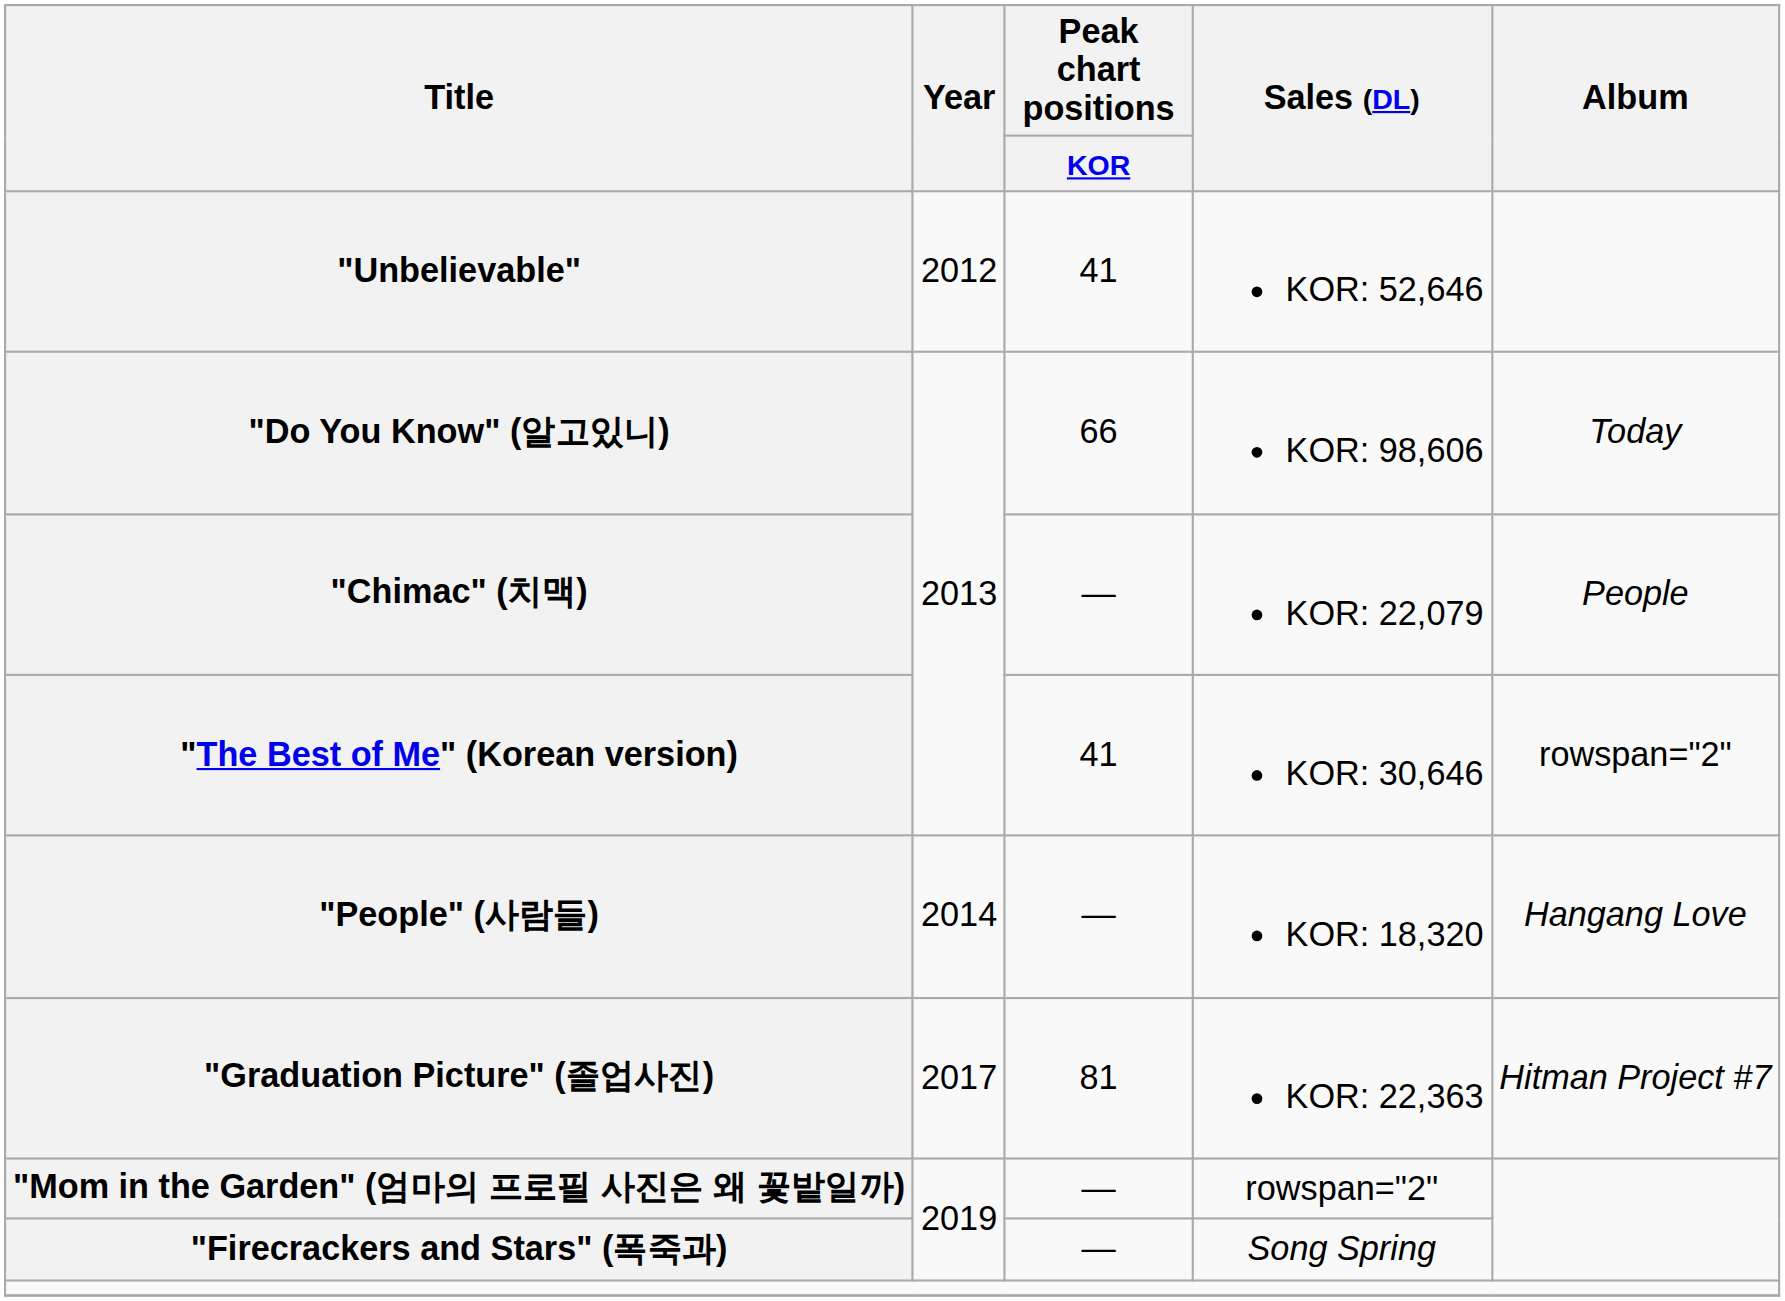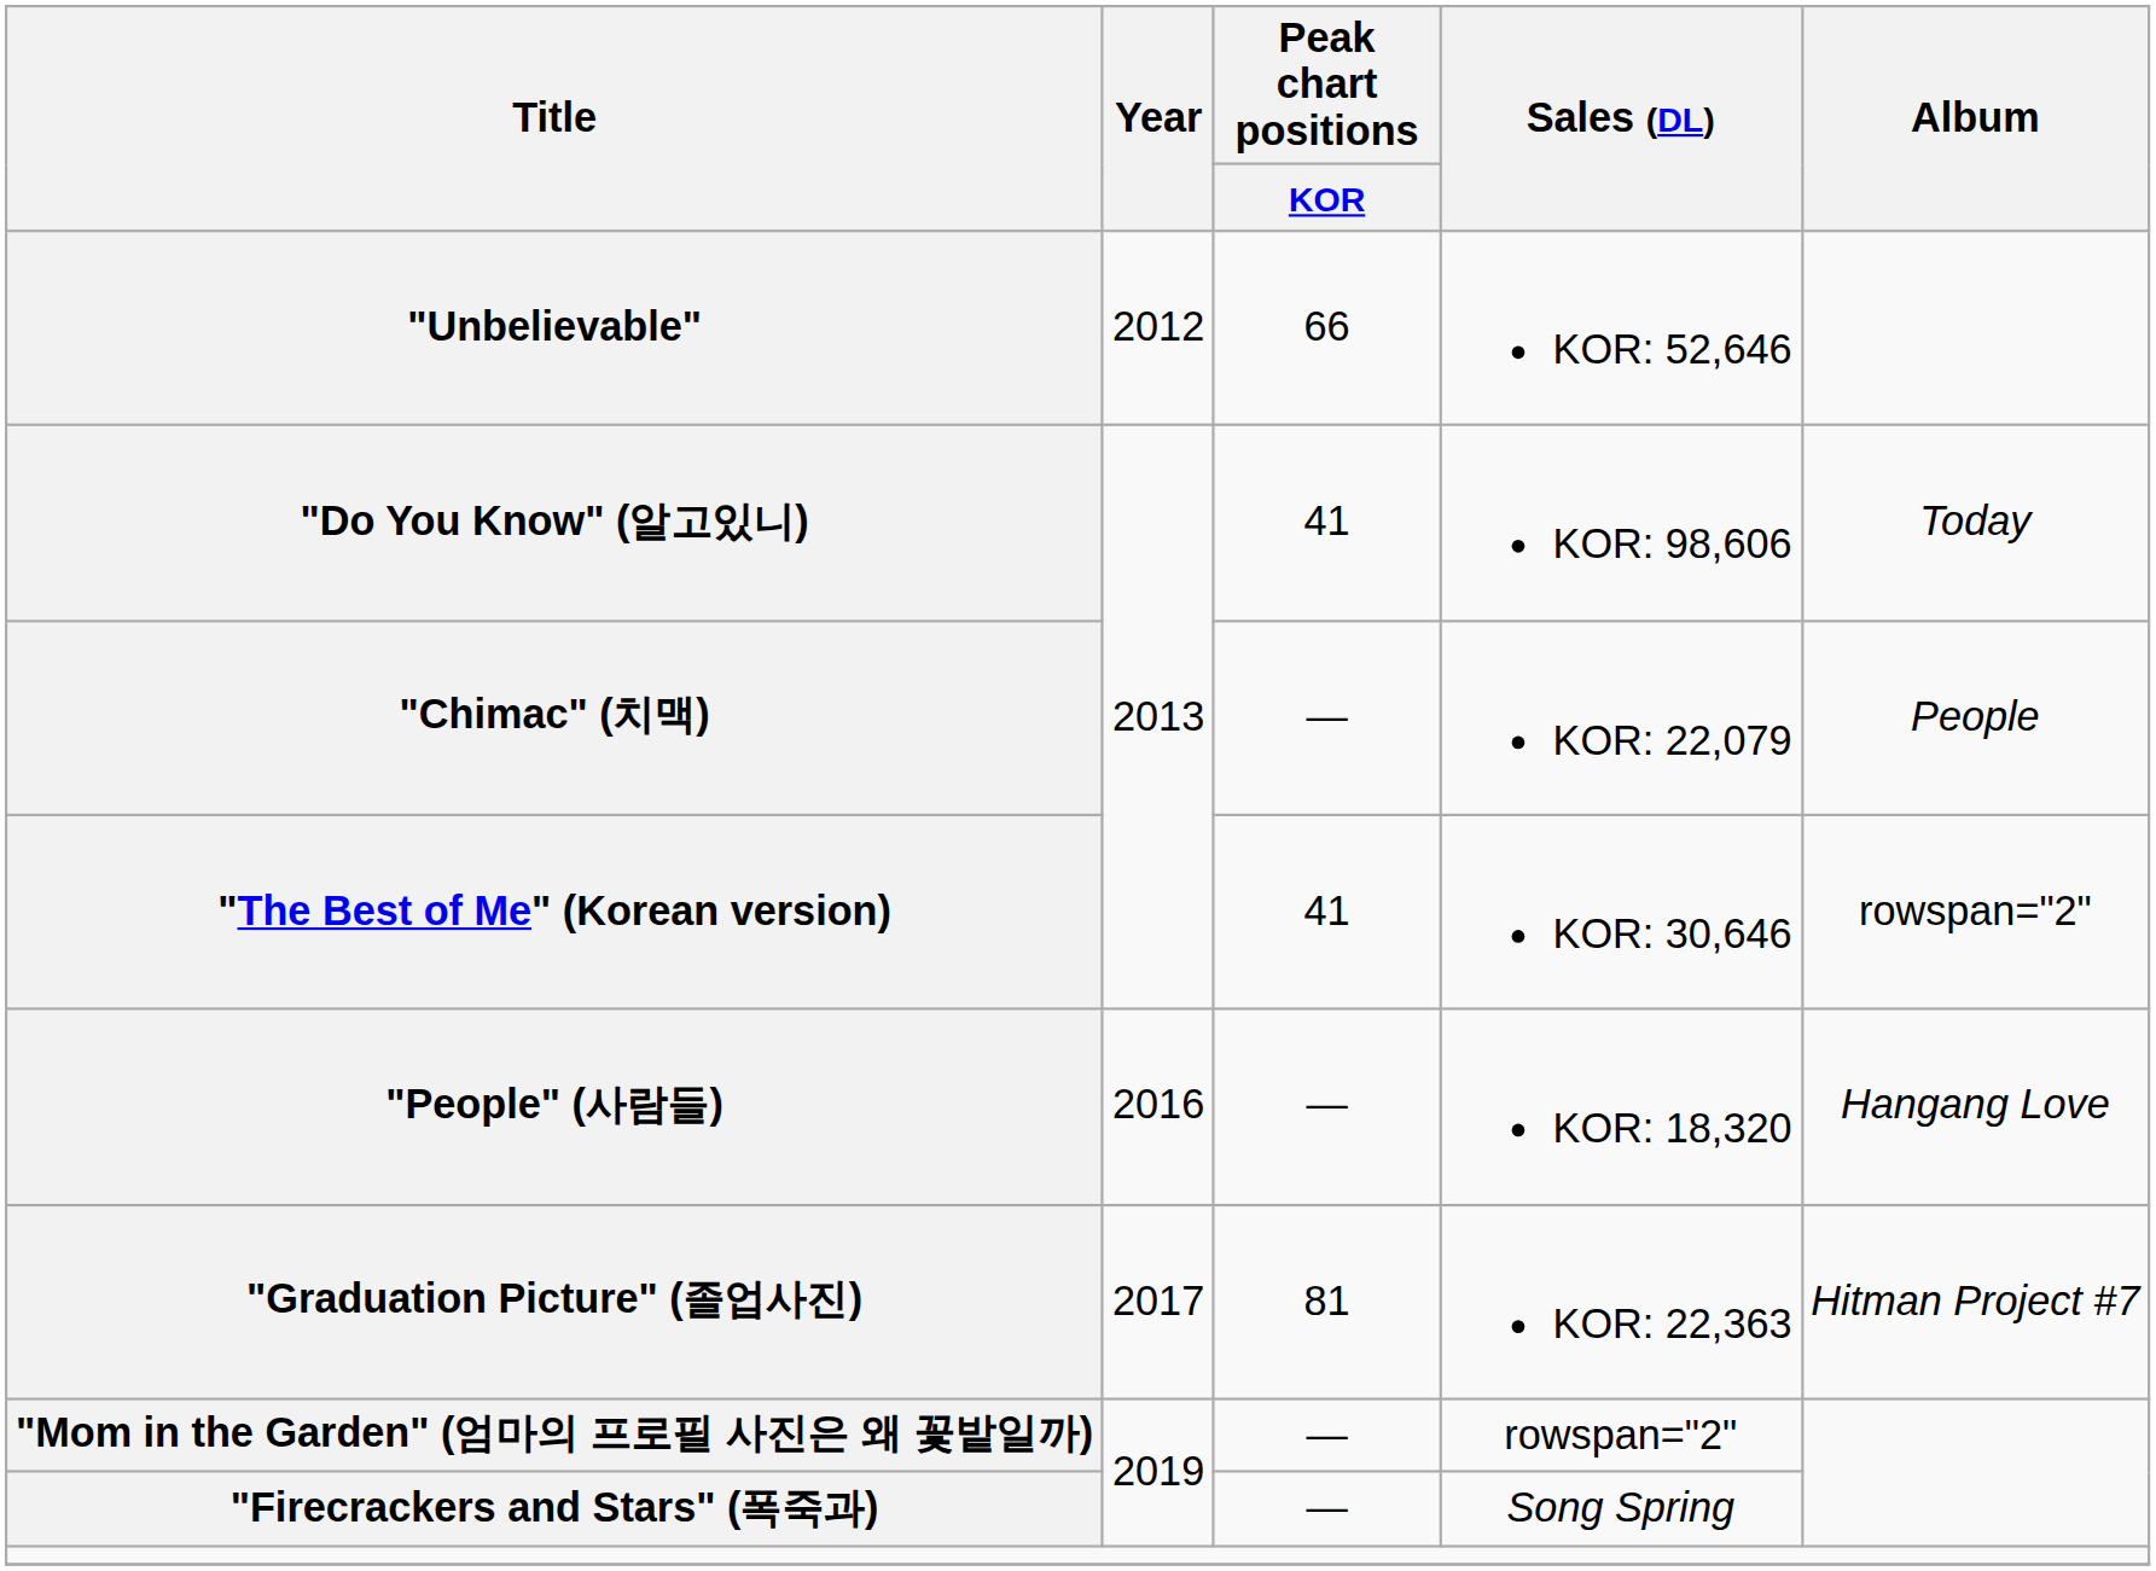"Unbelievable" | Peak chart positions / KOR: 41 -> 66
"Do You Know" (알고있니) | Peak chart positions / KOR: 66 -> 41
"People" (사람들) | Year: 2014 -> 2016
